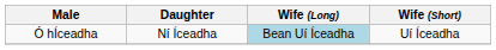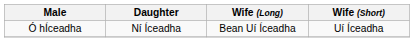Ó hÍceadha | Wife (Long): lightblue background -> no background
